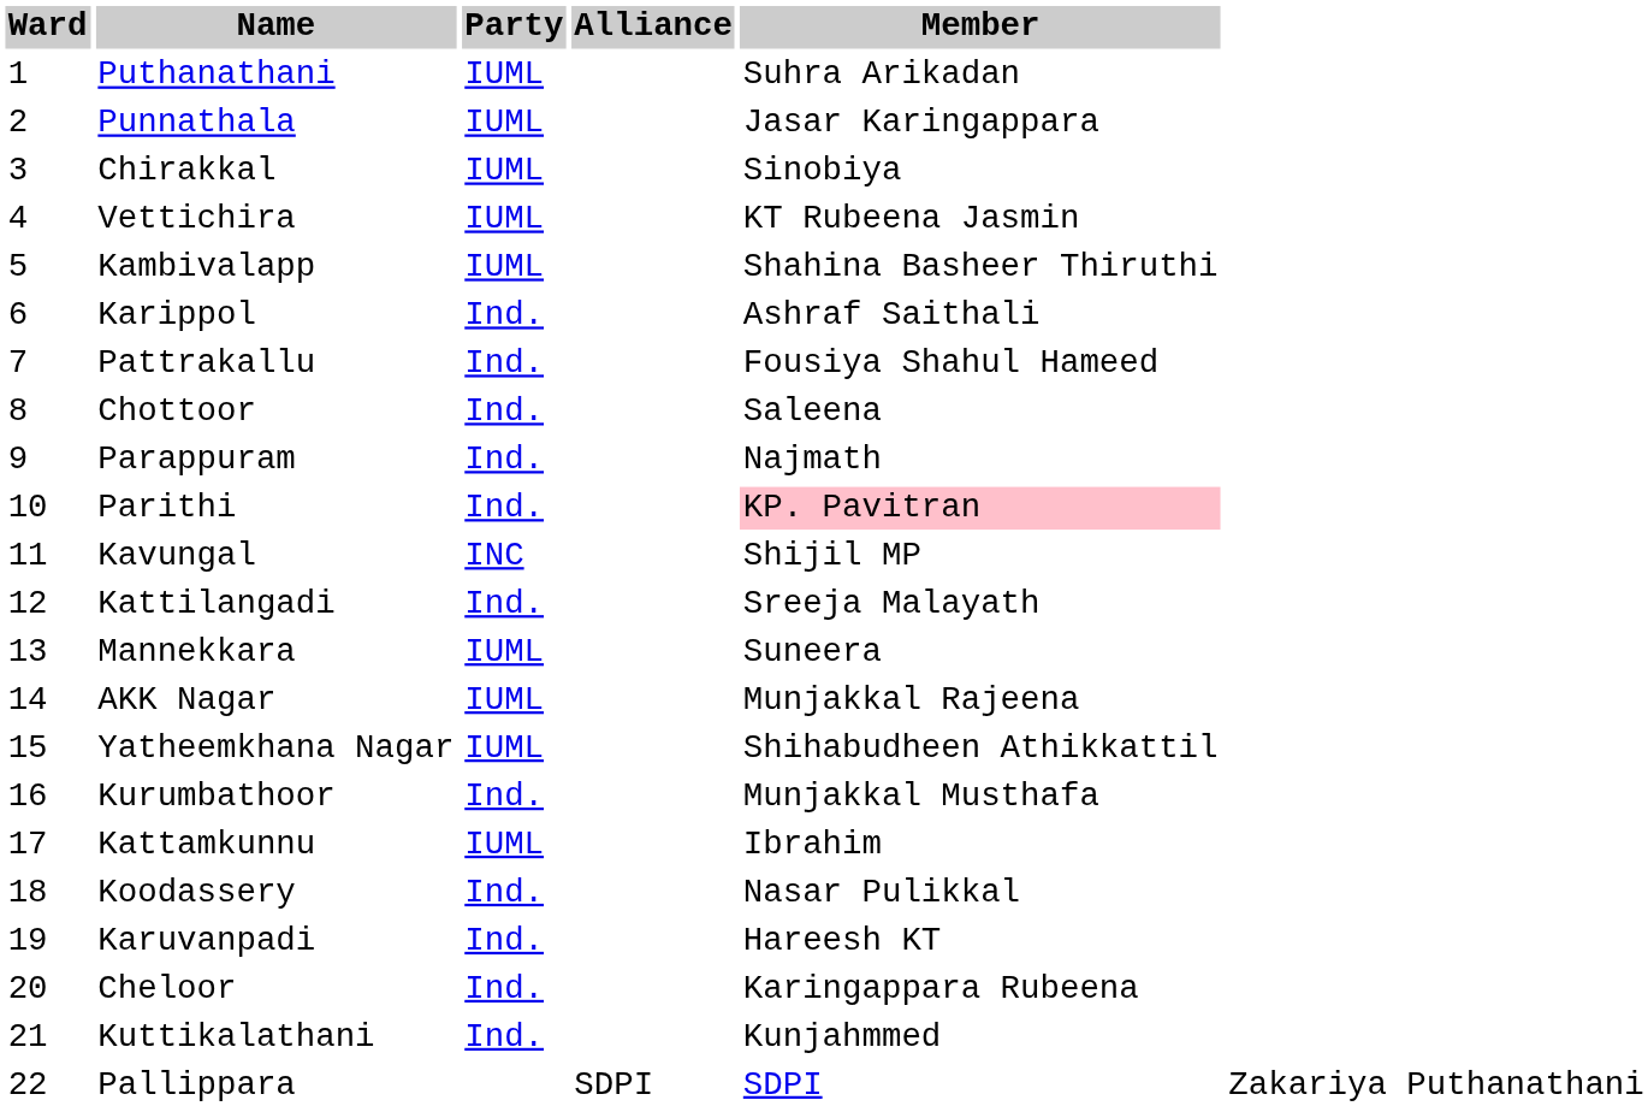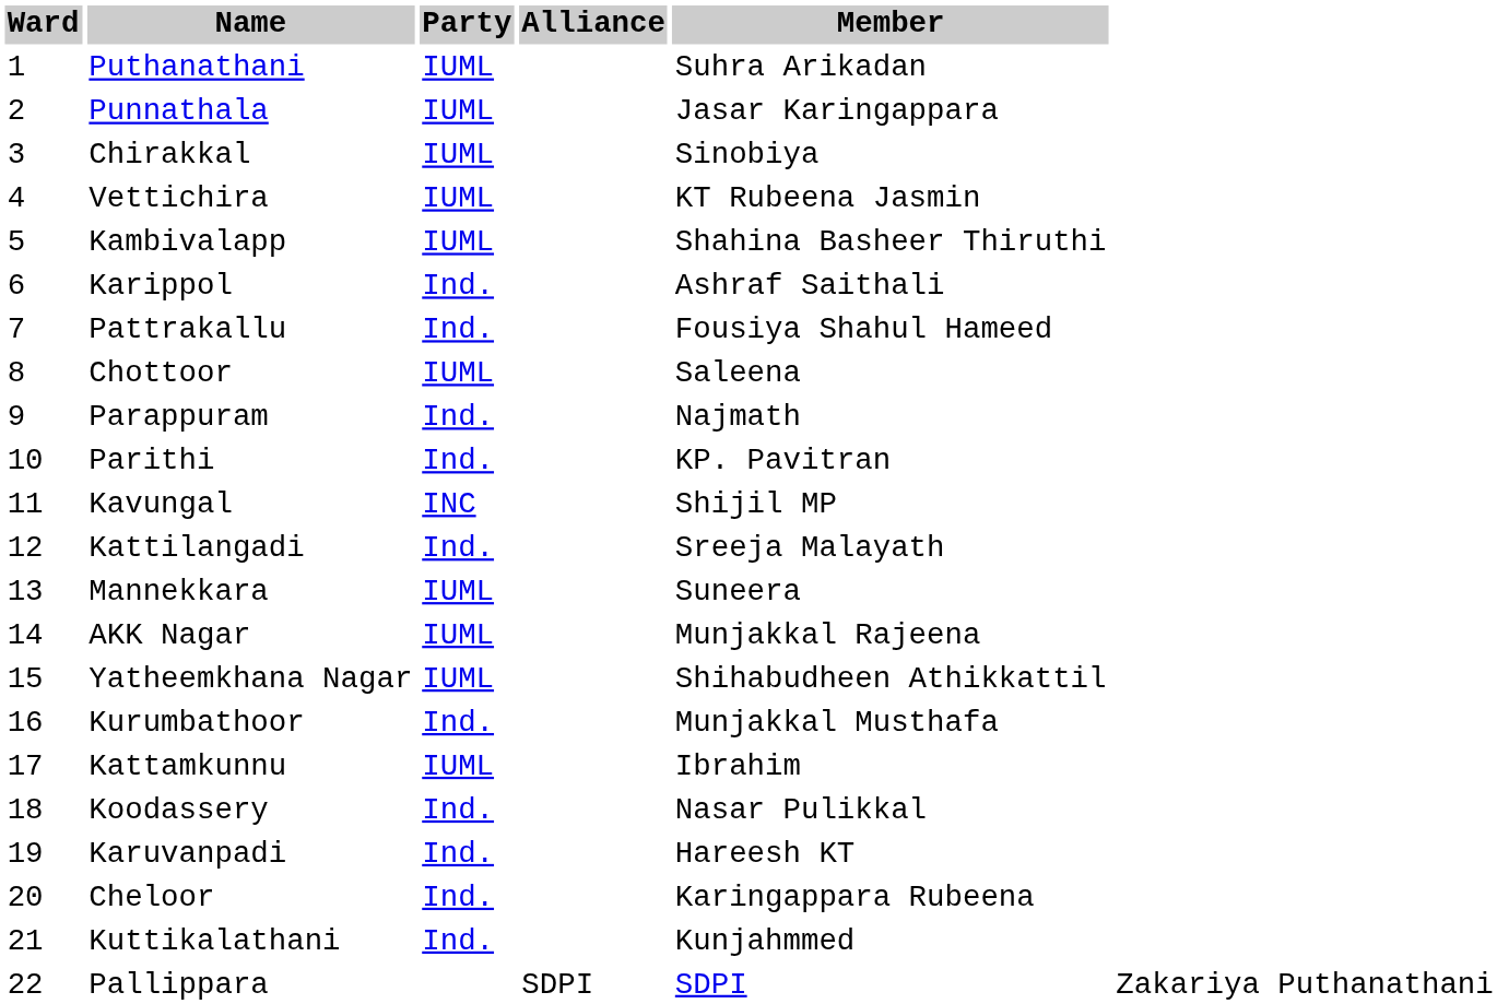Chottoor | Party: Ind. -> IUML
Parithi | Member: pink background -> no background
